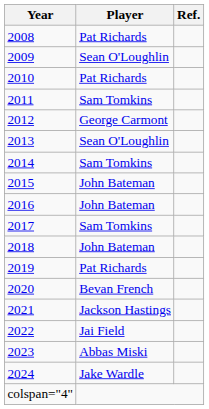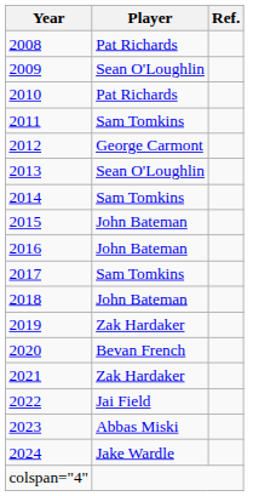2019 | Player: Pat Richards -> Zak Hardaker
2021 | Player: Jackson Hastings -> Zak Hardaker
